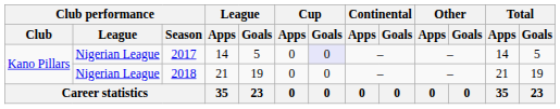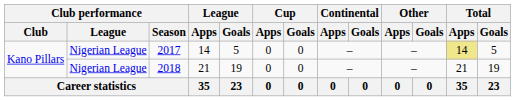2017 | Cup / Goals: lavender background -> no background
2017 | Total / Apps: no background -> khaki background
